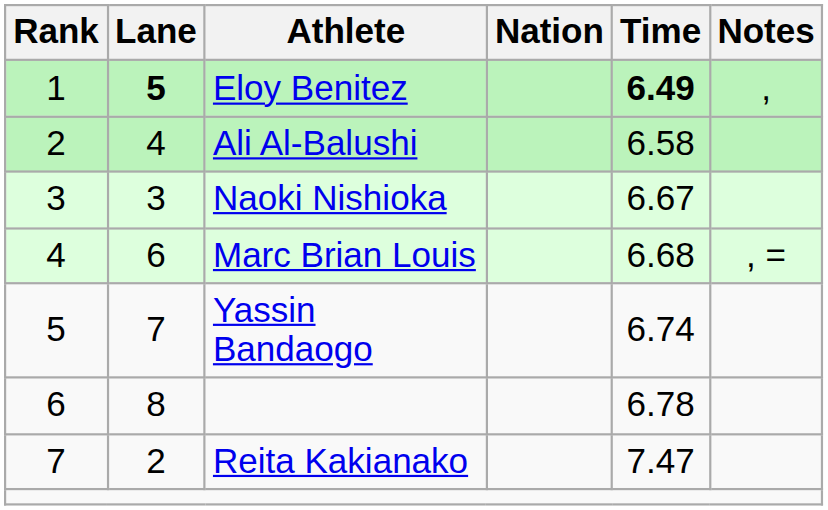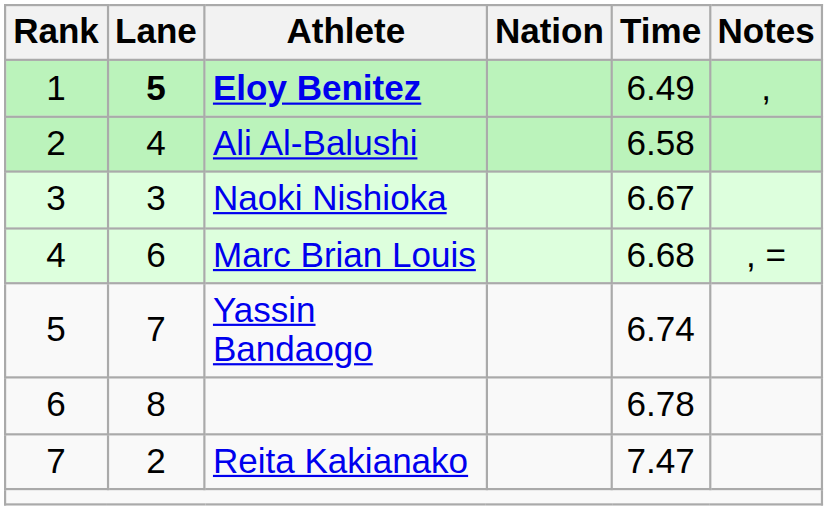1 | Athlete: normal -> bold
1 | Time: bold -> normal
